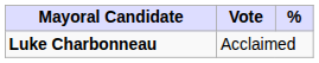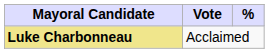Luke Charbonneau | Mayoral Candidate: no background -> khaki background
